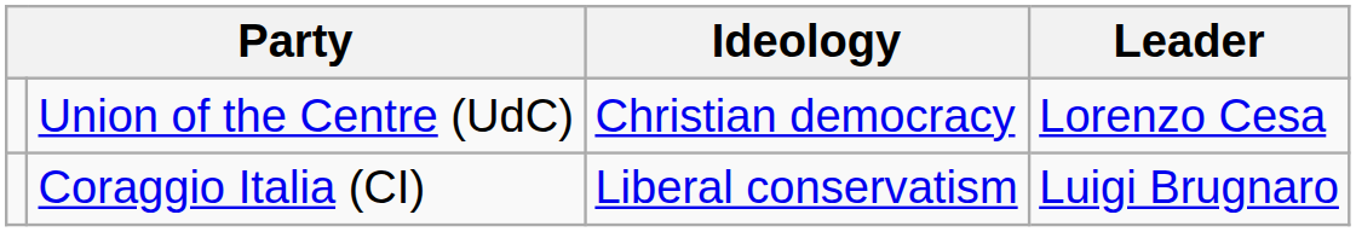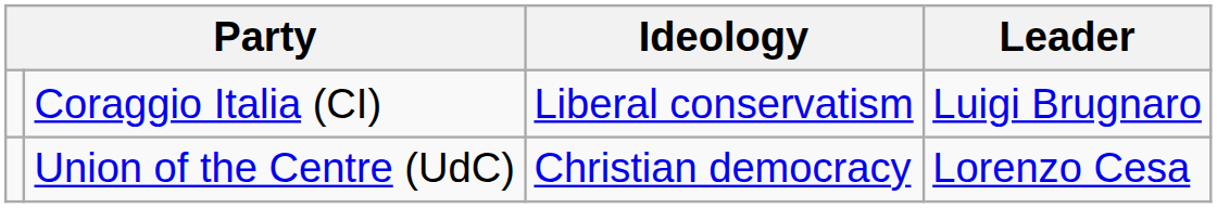rows swapped: Coraggio Italia (CI) <-> Union of the Centre (UdC)
